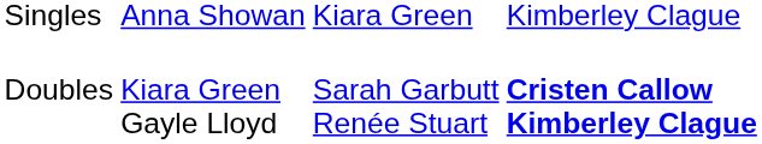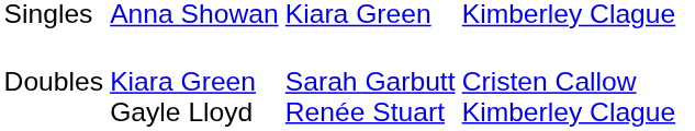Doubles | column 4: bold -> normal
